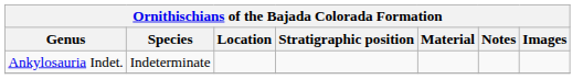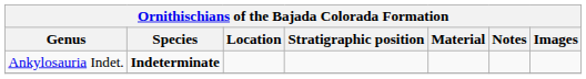Ankylosauria Indet. | Species: normal -> bold
